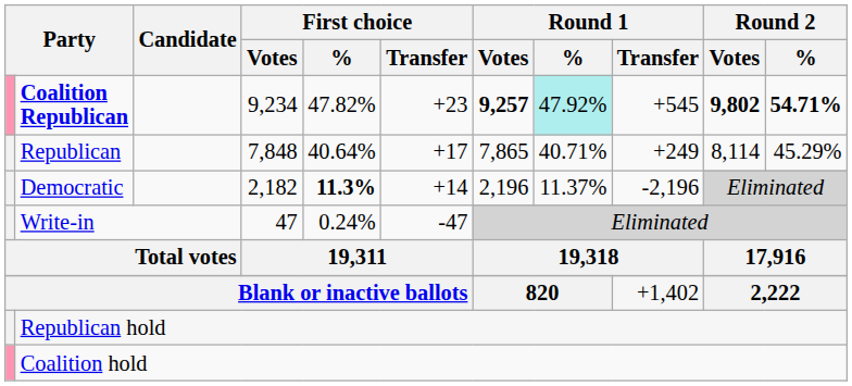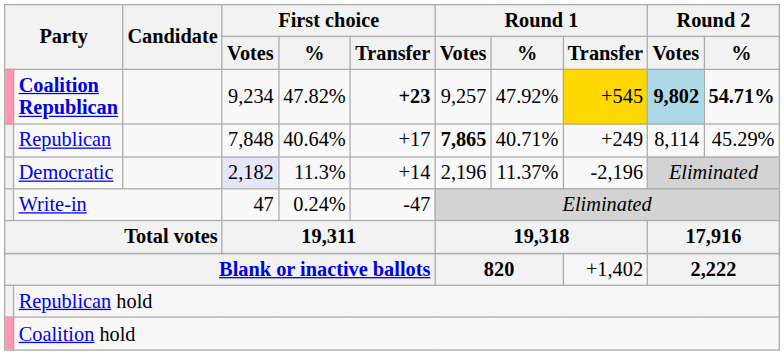Coalition Republican | First choice / Transfer: normal -> bold
Coalition Republican | Round 1 / Votes: bold -> normal
Coalition Republican | Round 1 / %: paleturquoise background -> no background
Coalition Republican | Round 1 / Transfer: no background -> gold background
Coalition Republican | Round 2 / Votes: no background -> lightblue background
Republican | Round 1 / Votes: normal -> bold
Democratic | First choice / Votes: no background -> lavender background
Democratic | First choice / %: bold -> normal
